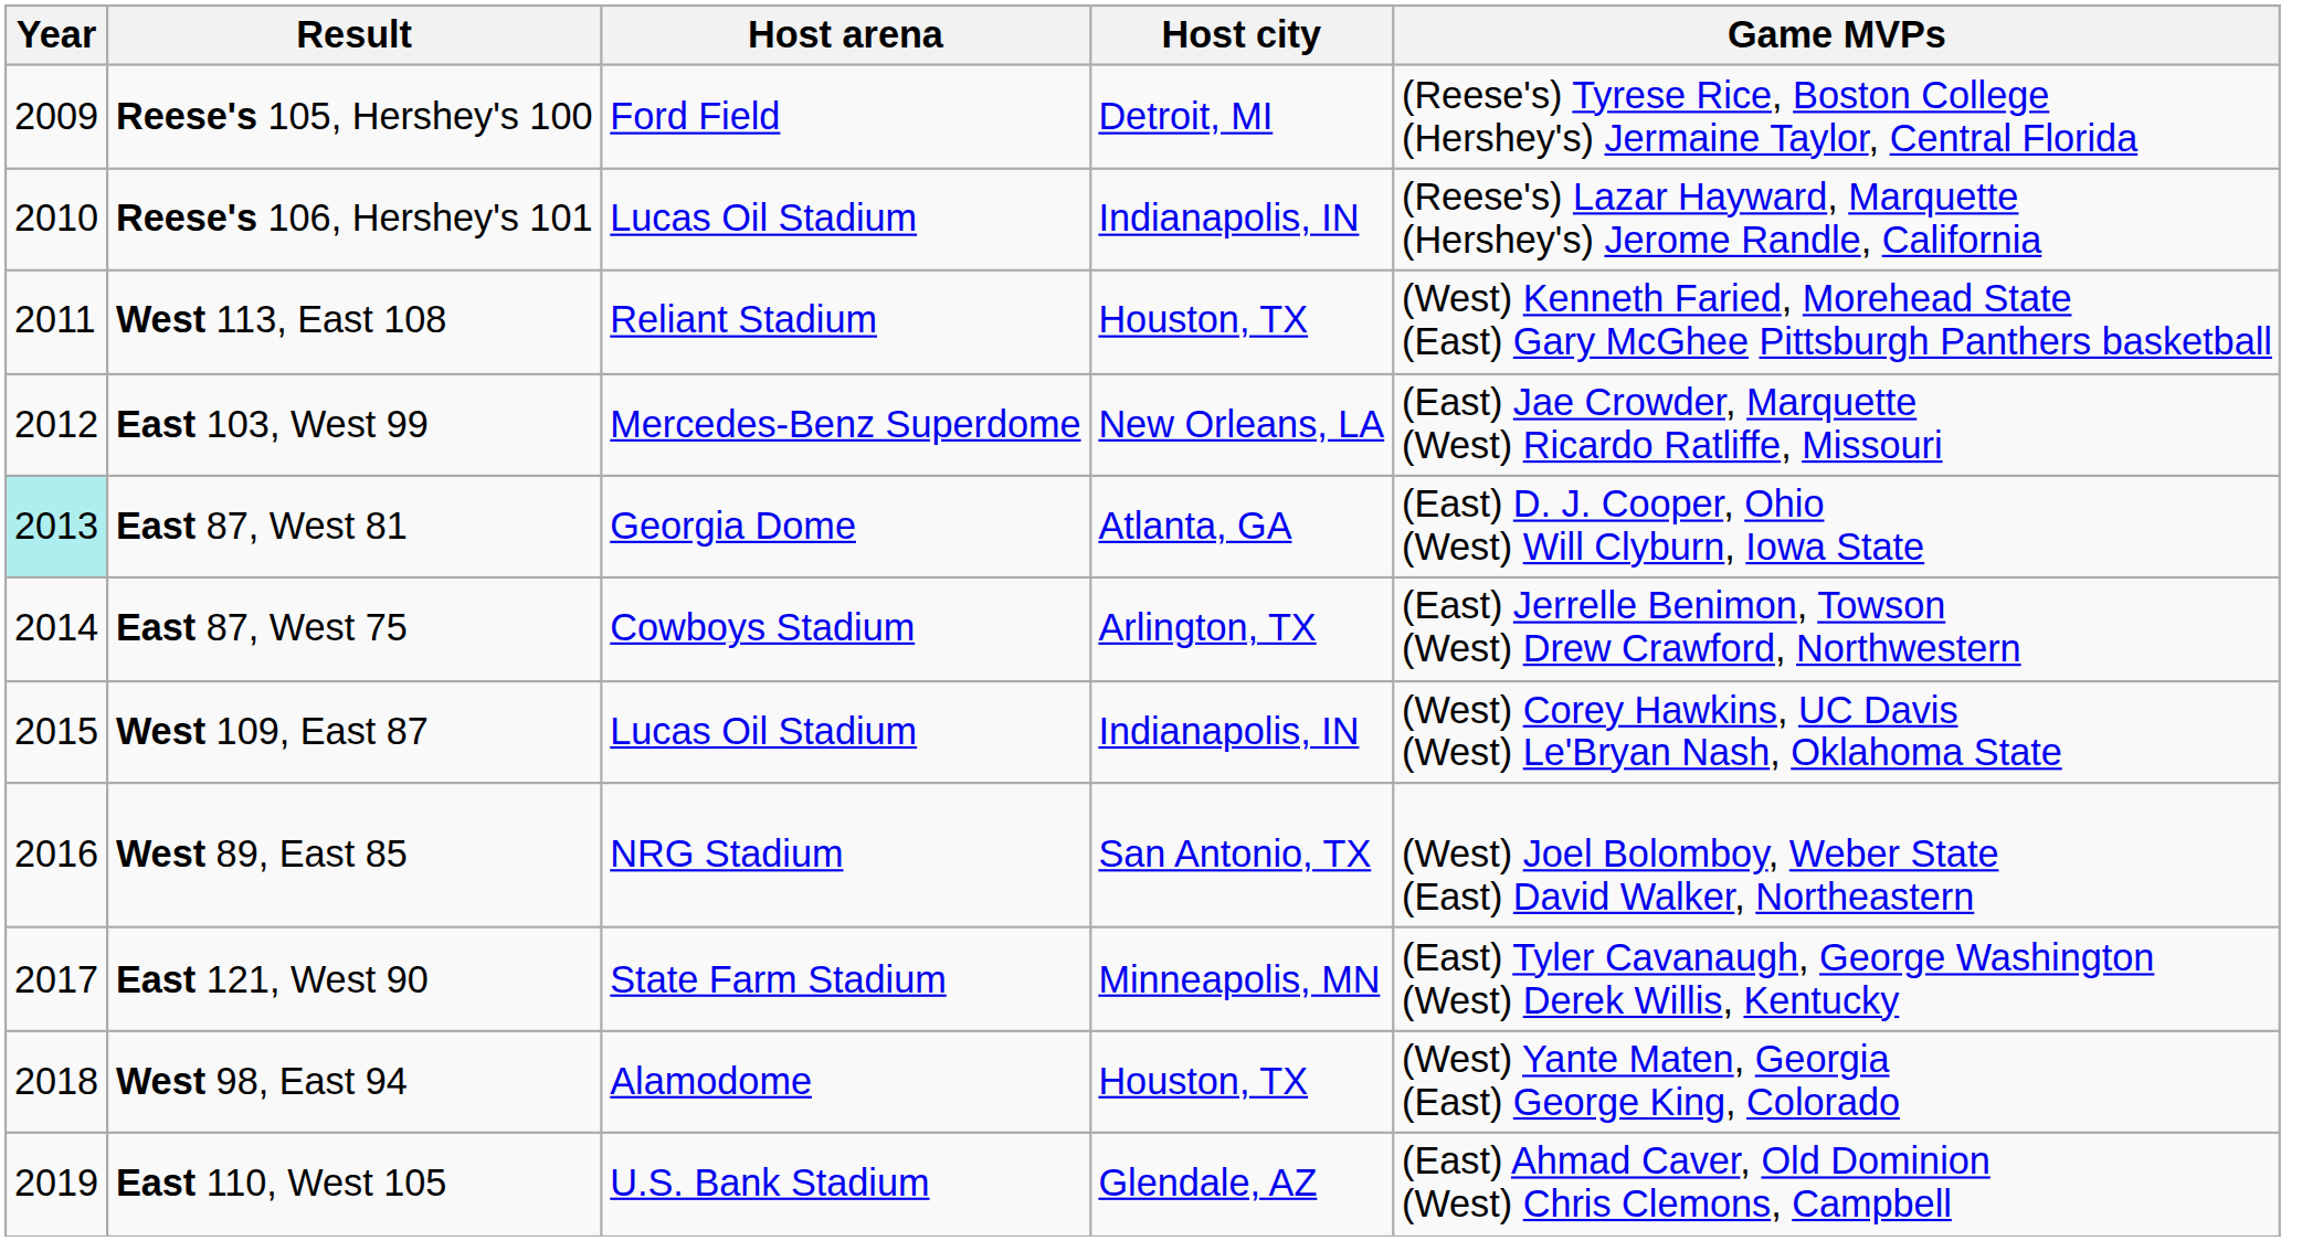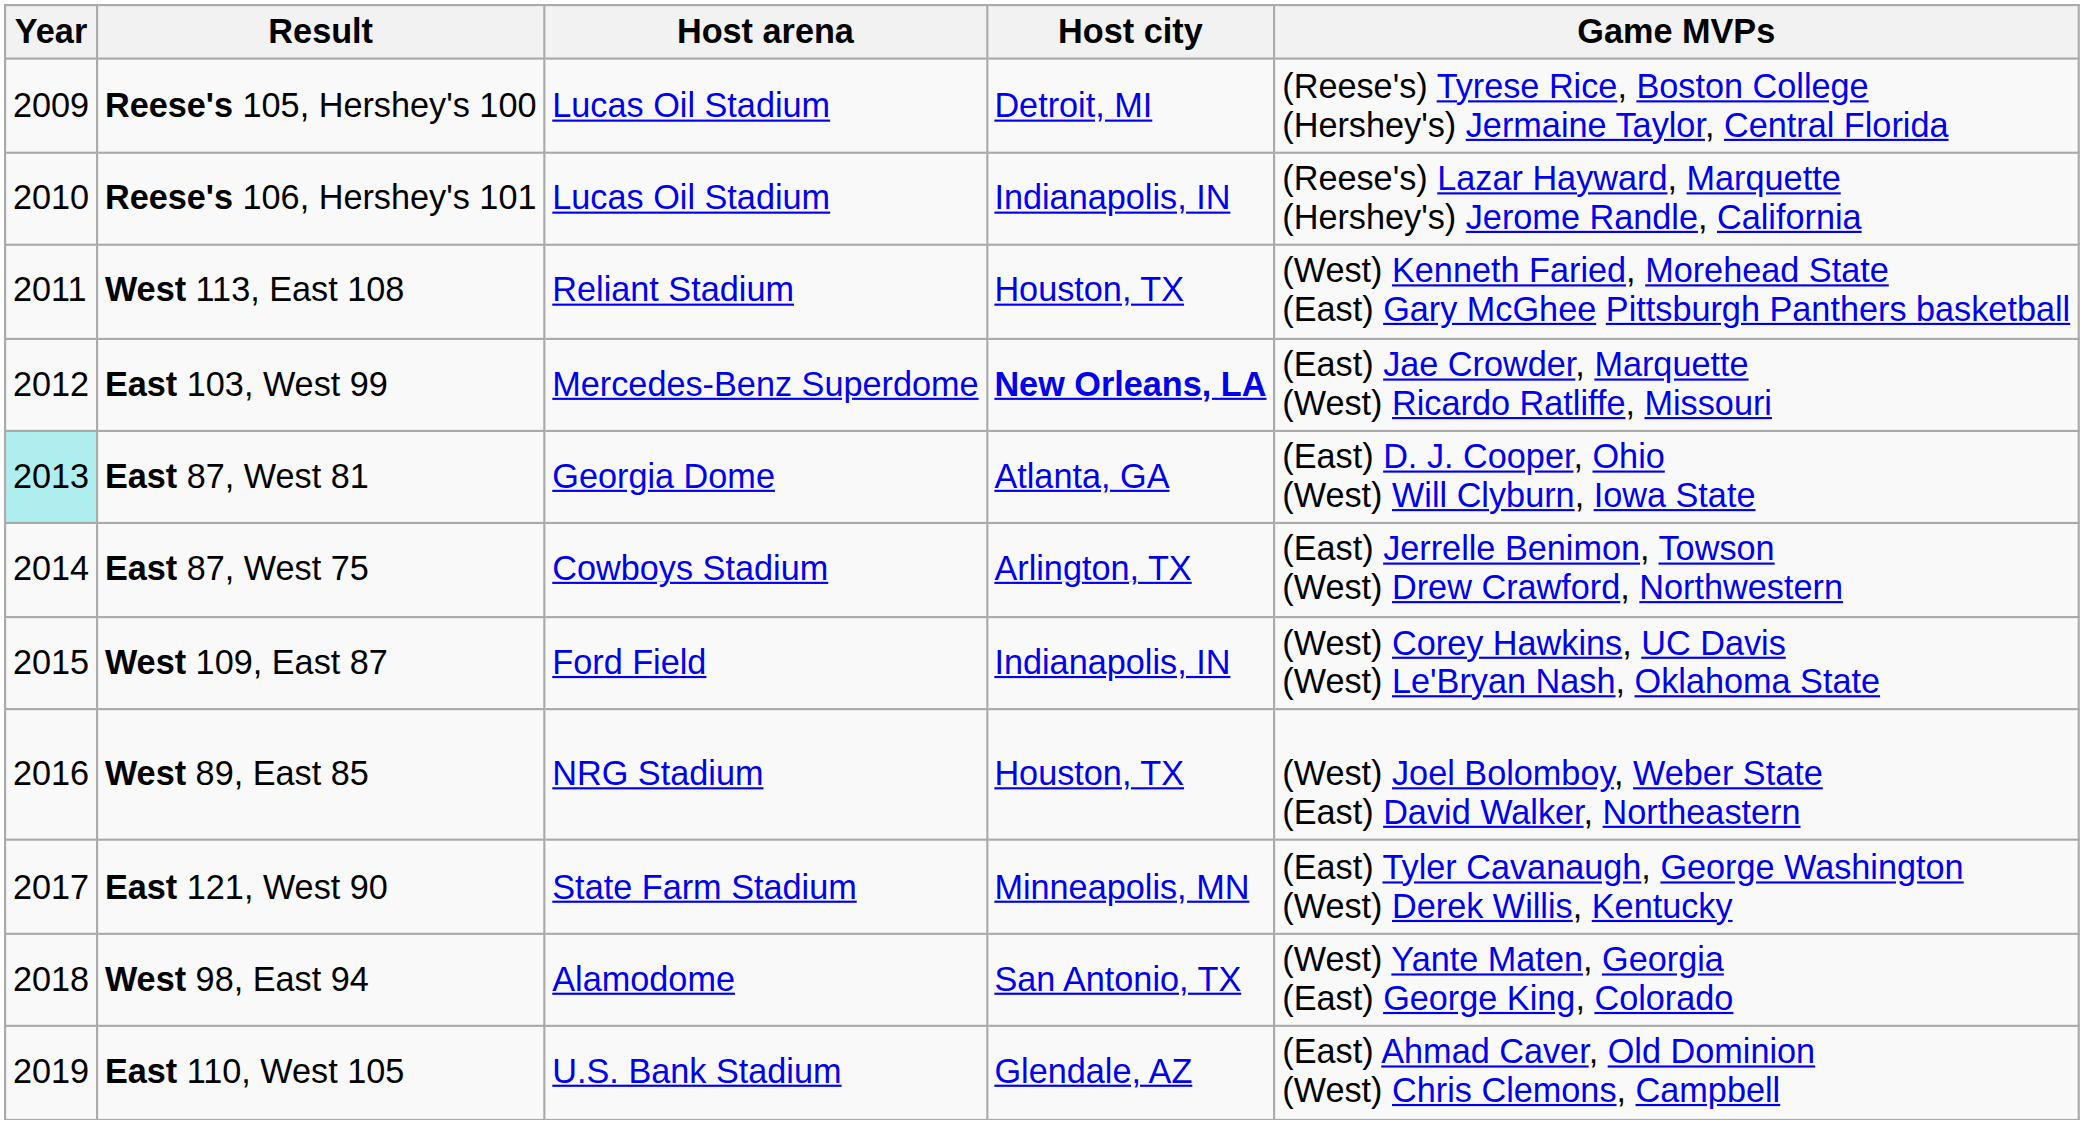Reese's 105, Hershey's 100 | Host arena: Ford Field -> Lucas Oil Stadium
East 103, West 99 | Host city: normal -> bold
West 109, East 87 | Host arena: Lucas Oil Stadium -> Ford Field
West 89, East 85 | Host city: San Antonio, TX -> Houston, TX
West 98, East 94 | Host city: Houston, TX -> San Antonio, TX
